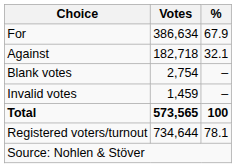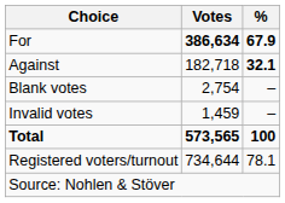For | Votes: normal -> bold
For | %: normal -> bold
Against | %: normal -> bold
